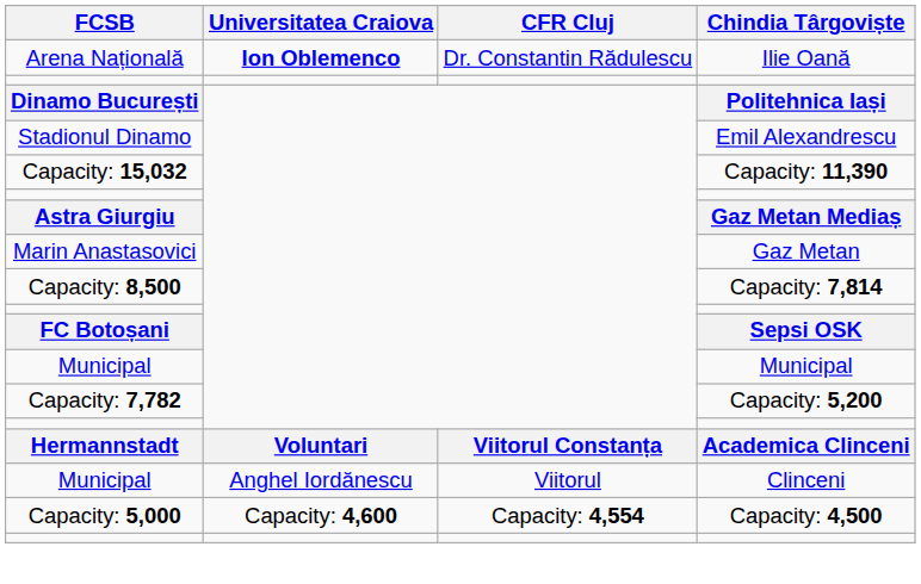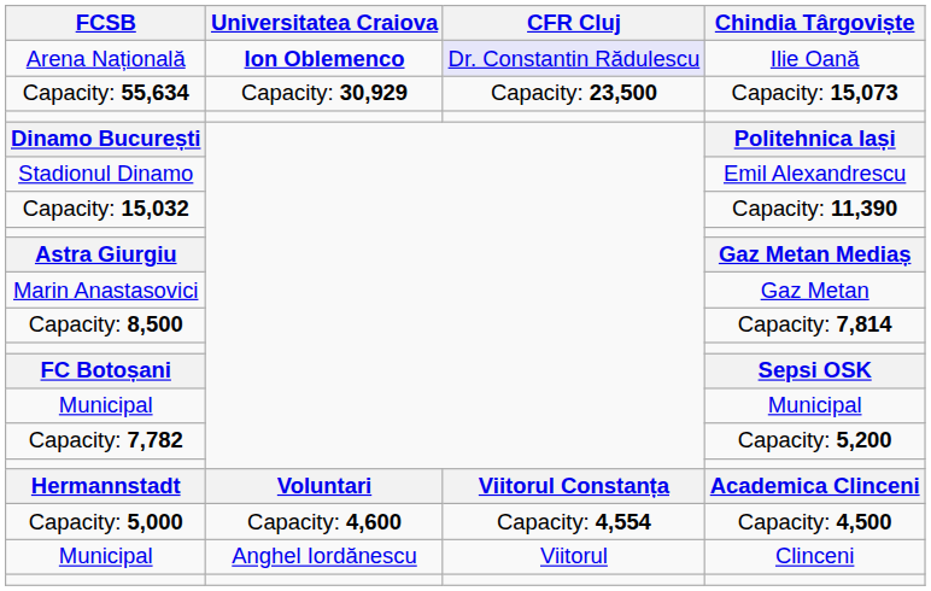Ilie Oană | CFR Cluj: no background -> lavender background
+ row: Capacity: 55,634 | Capacity: 30,929 | Capacity: 23,500 | Capacity: 15,073
rows swapped: Clinceni <-> Capacity: 4,500
